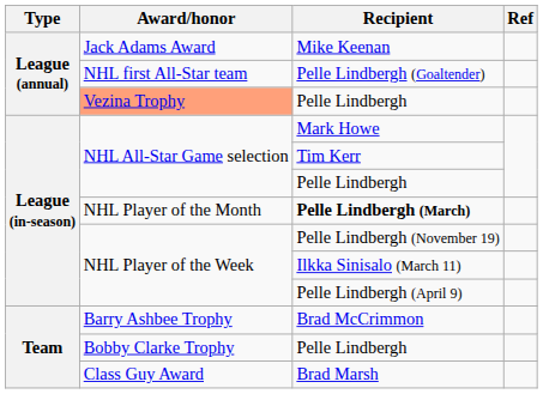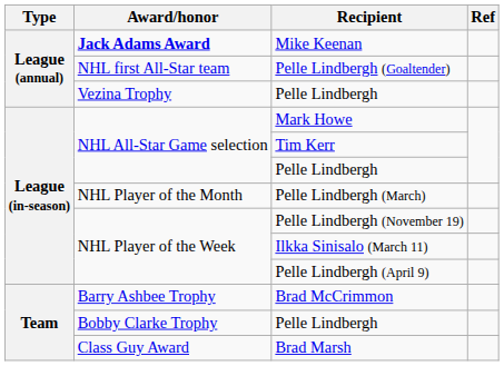Mike Keenan | Award/honor: normal -> bold
Vezina Trophy / Pelle Lindbergh | Award/honor: lightsalmon background -> no background
Pelle Lindbergh (March) | Recipient: bold -> normal
